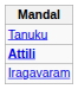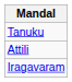row 3 | column 1: bold -> normal
